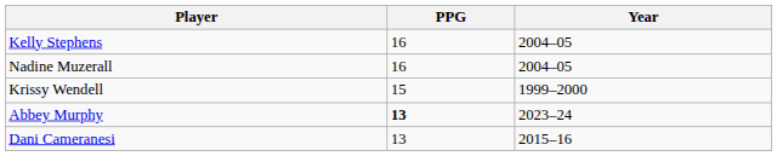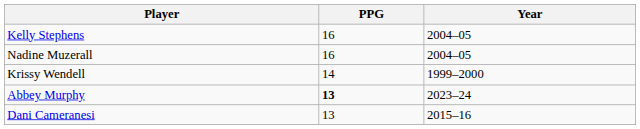Krissy Wendell | PPG: 15 -> 14
